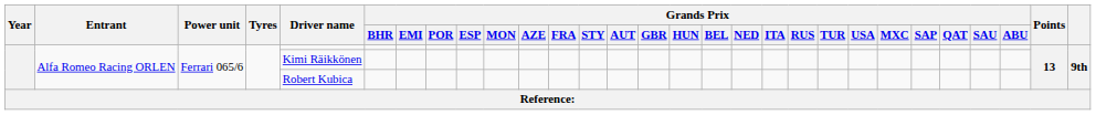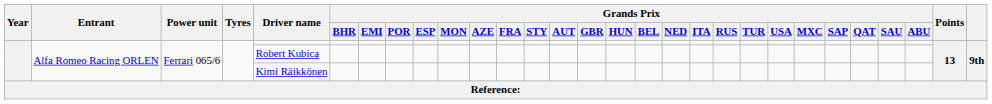row 4 | Driver name: Kimi Räikkönen -> Robert Kubica
row 5 | Driver name: Robert Kubica -> Kimi Räikkönen
